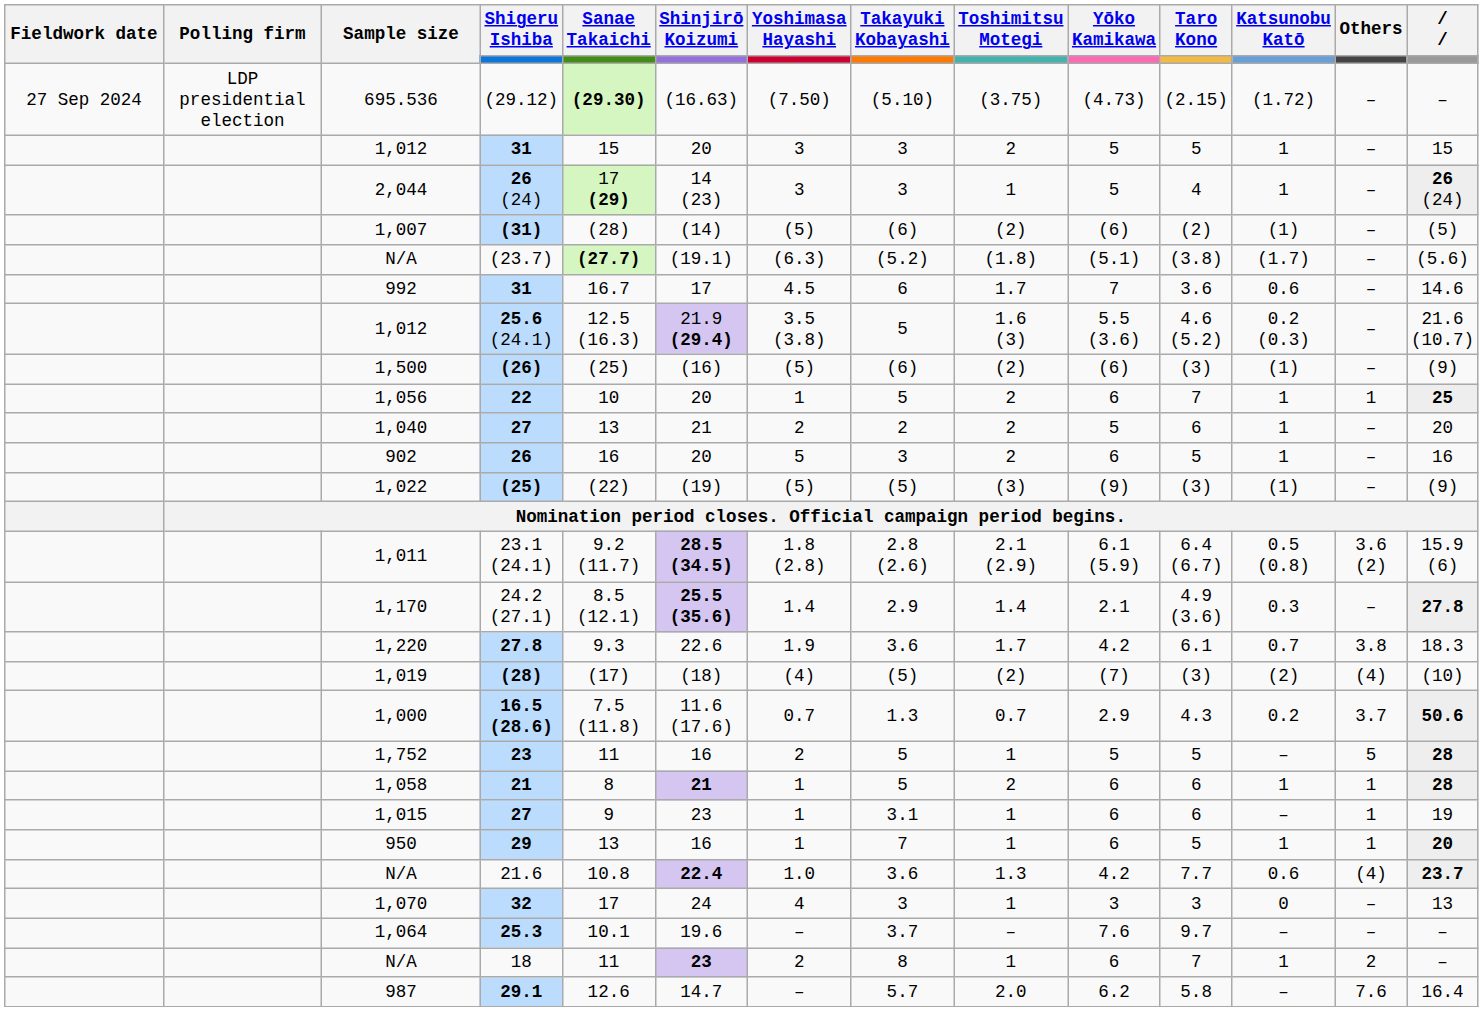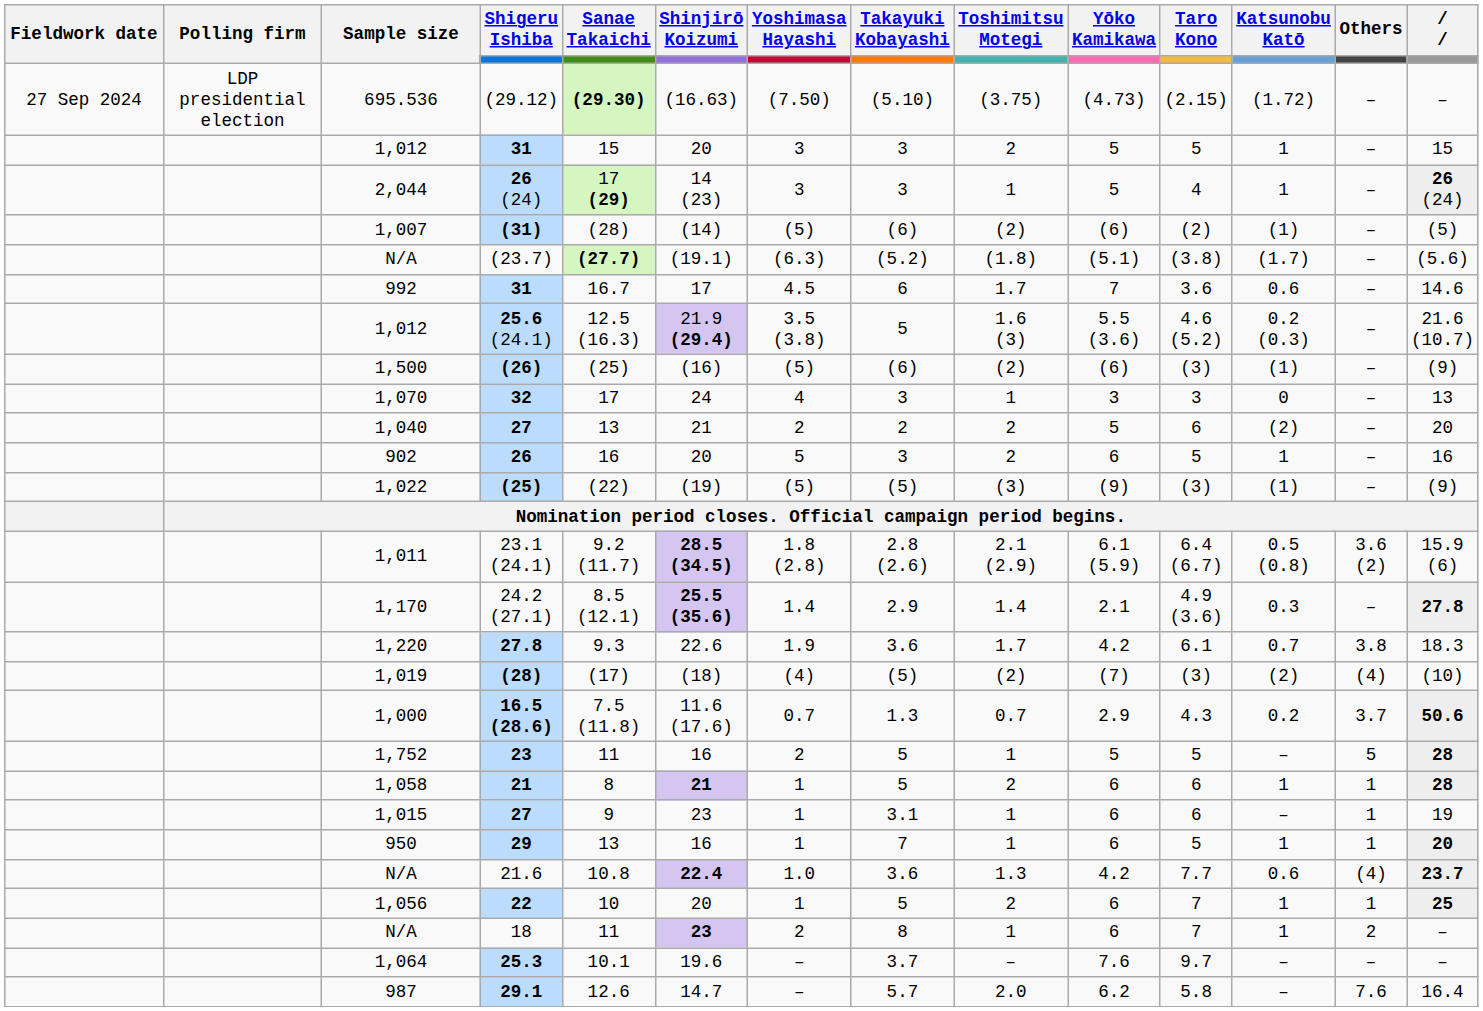rows swapped: 32 <-> 22
1,040 / 27 | Katsunobu Katō: 1 -> (2)
rows swapped: 18 <-> 25.3
